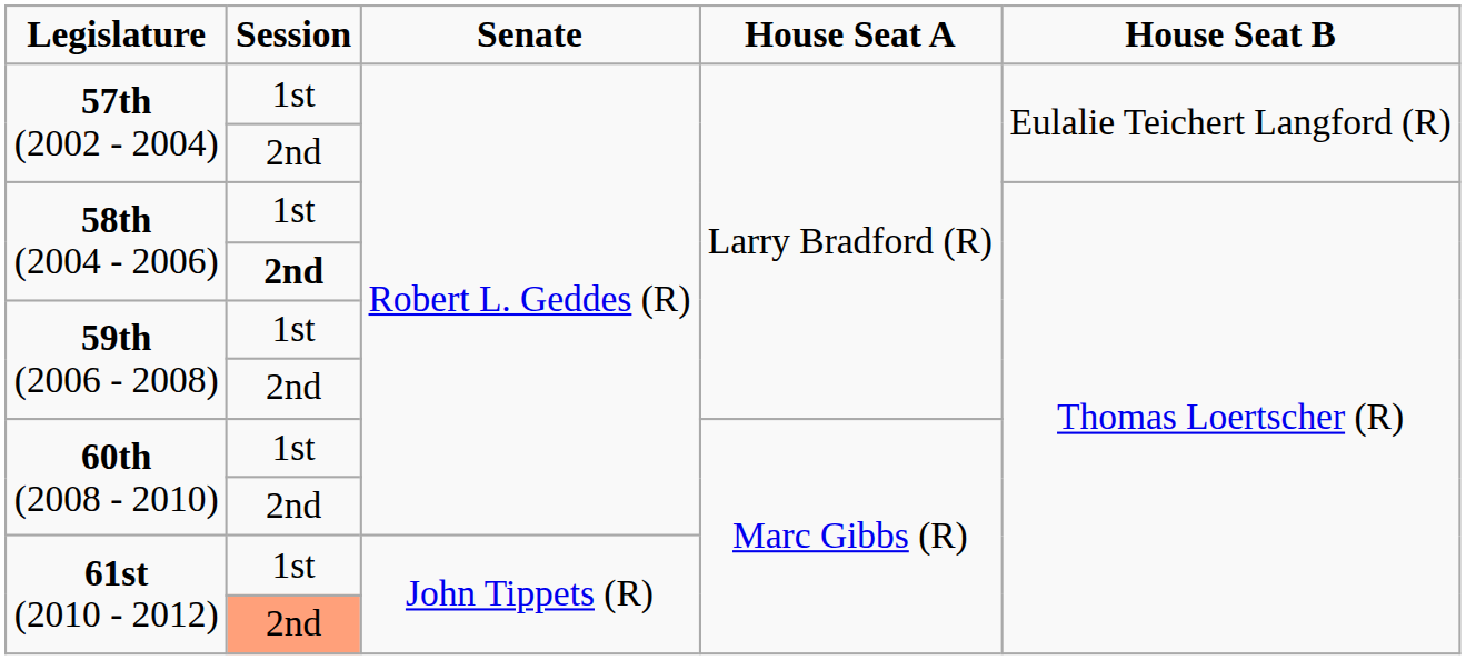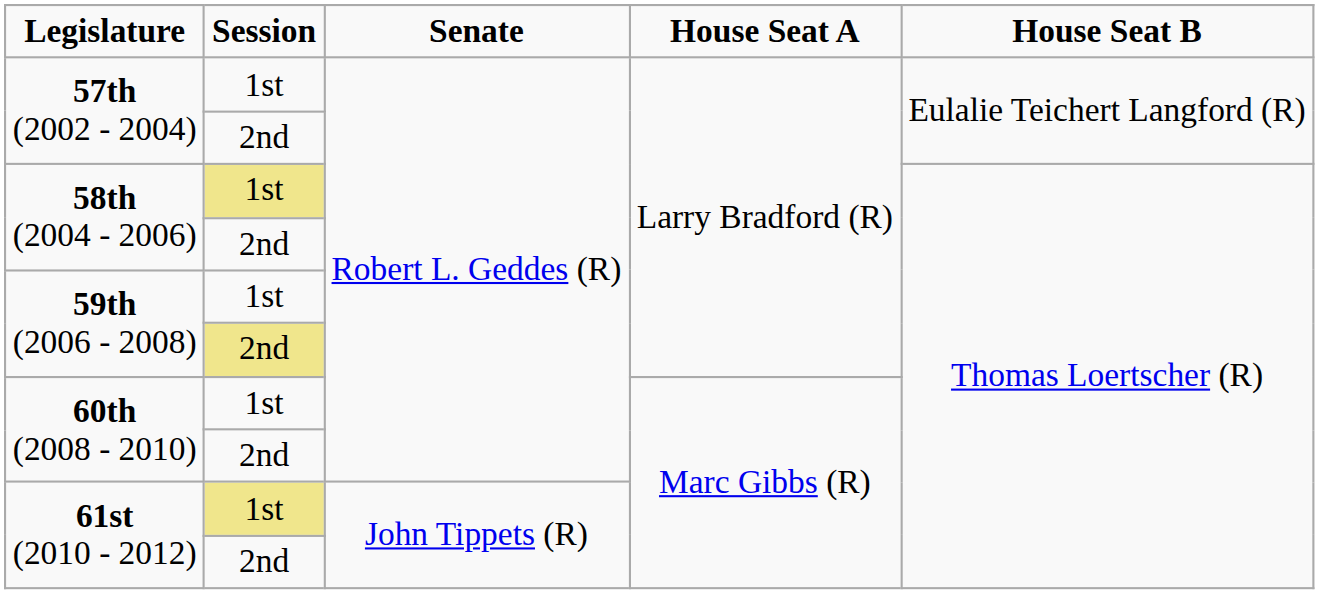58th (2004 - 2006) / 1st | Session: no background -> khaki background
58th (2004 - 2006) / 2nd | Session: bold -> normal
59th (2006 - 2008) / 2nd | Session: no background -> khaki background
61st (2010 - 2012) / 1st | Session: no background -> khaki background
61st (2010 - 2012) / 2nd | Session: lightsalmon background -> no background
